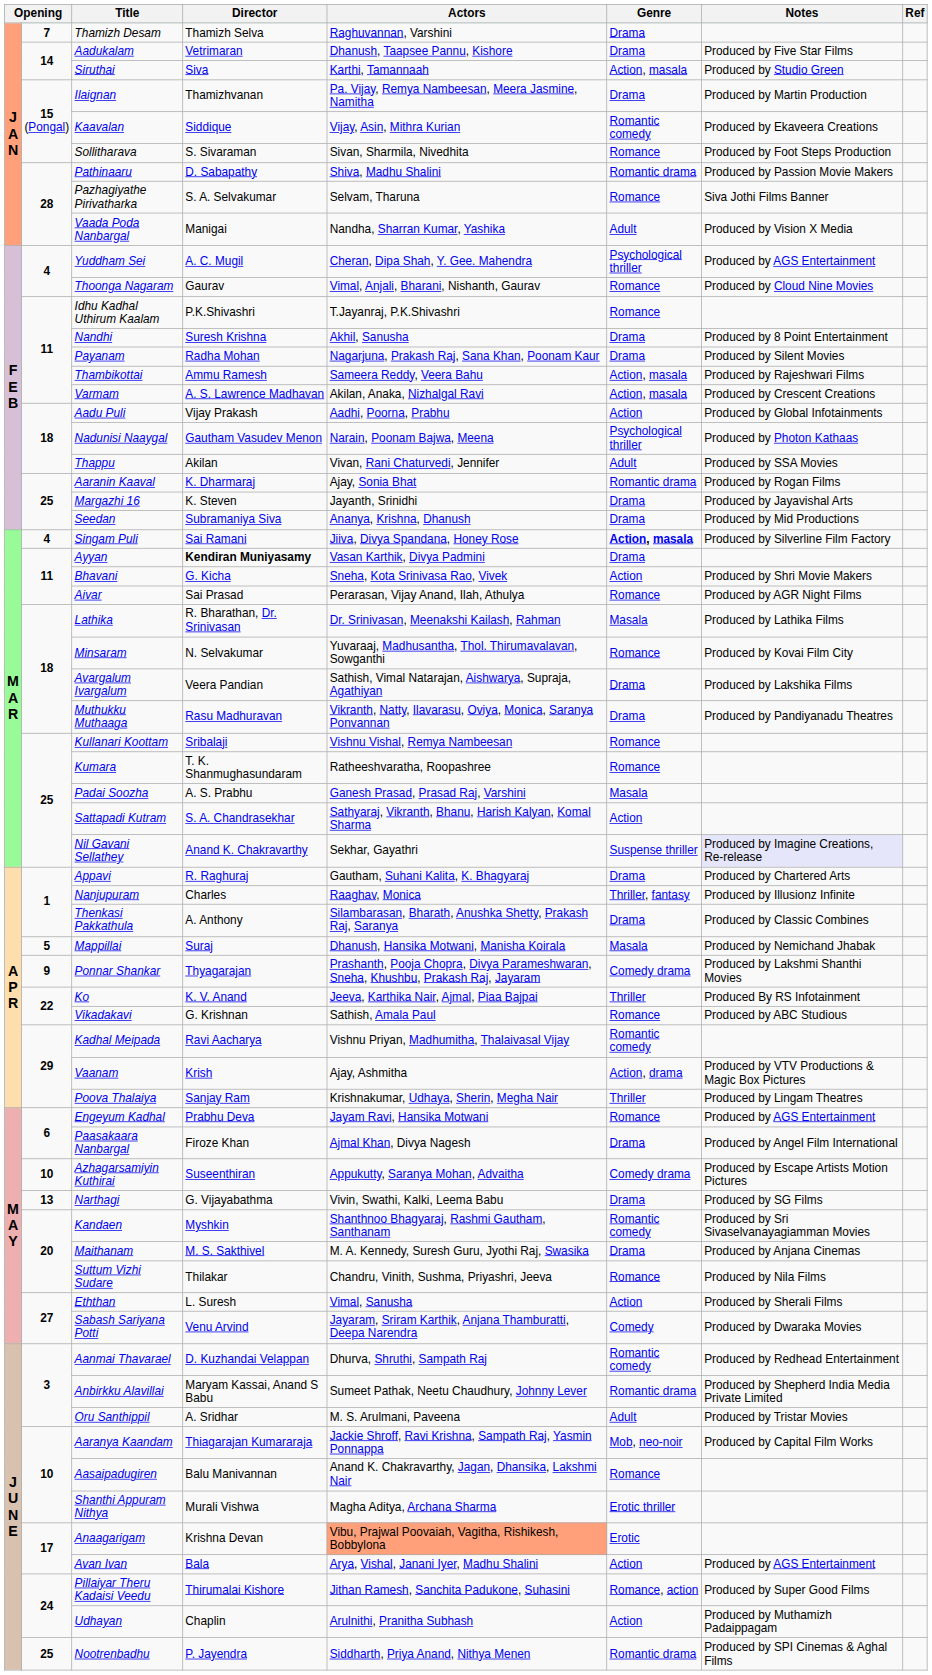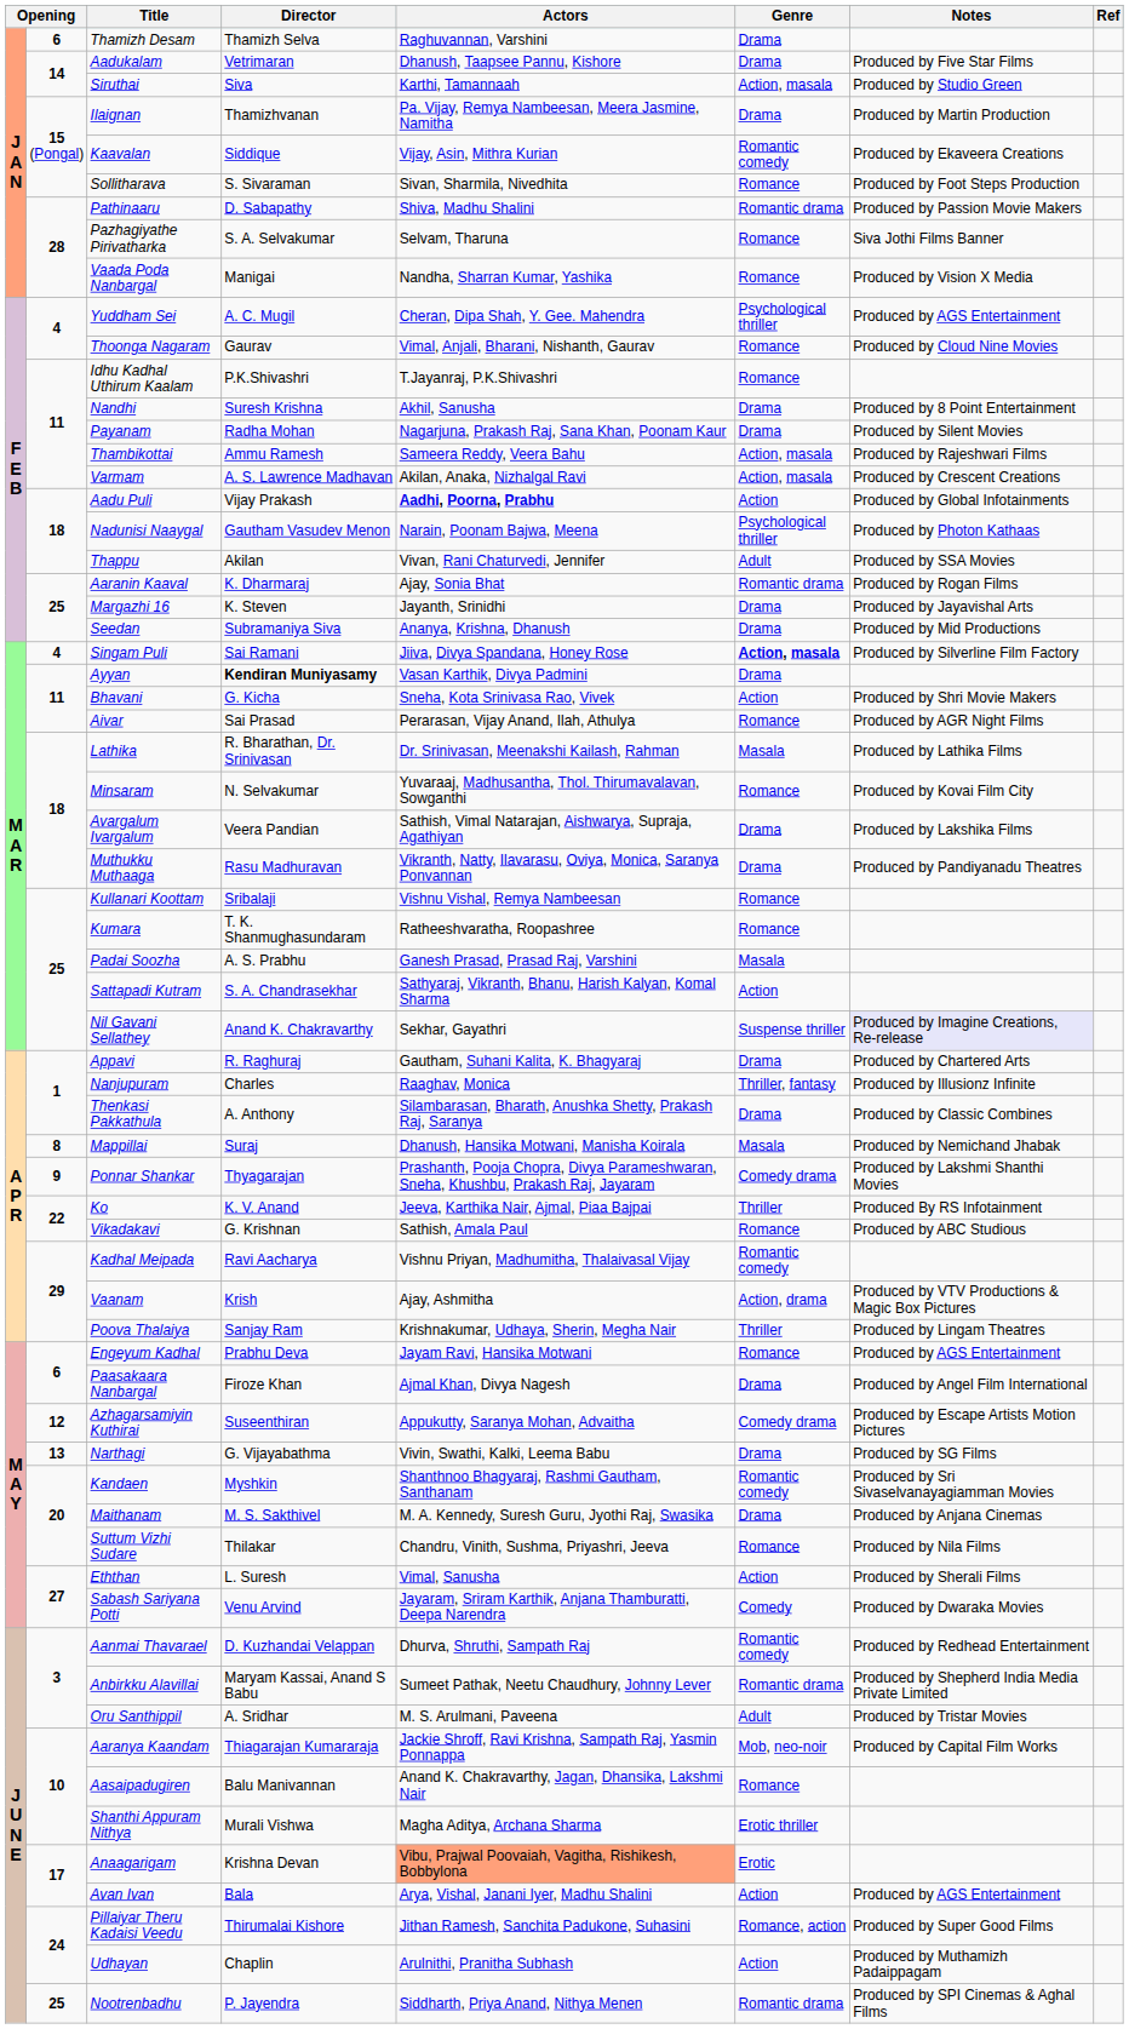Thamizh Desam | column 2: 7 -> 6
Vaada Poda Nanbargal | Genre: Adult -> Romance
Aadu Puli | Actors: normal -> bold
Mappillai | column 2: 5 -> 8
Azhagarsamiyin Kuthirai | column 2: 10 -> 12
